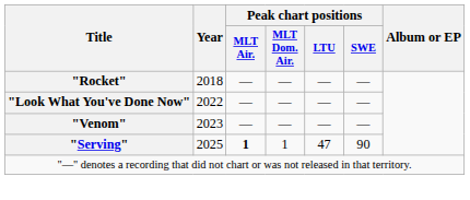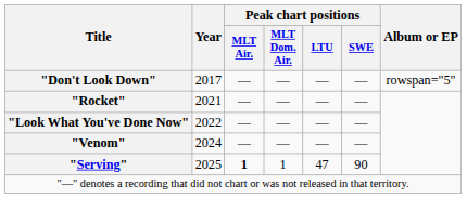+ row: "Don't Look Down" | 2017 | — | — | — | — | rowspan="5"
"Rocket" | Year: 2018 -> 2021
"Venom" | Year: 2023 -> 2024
